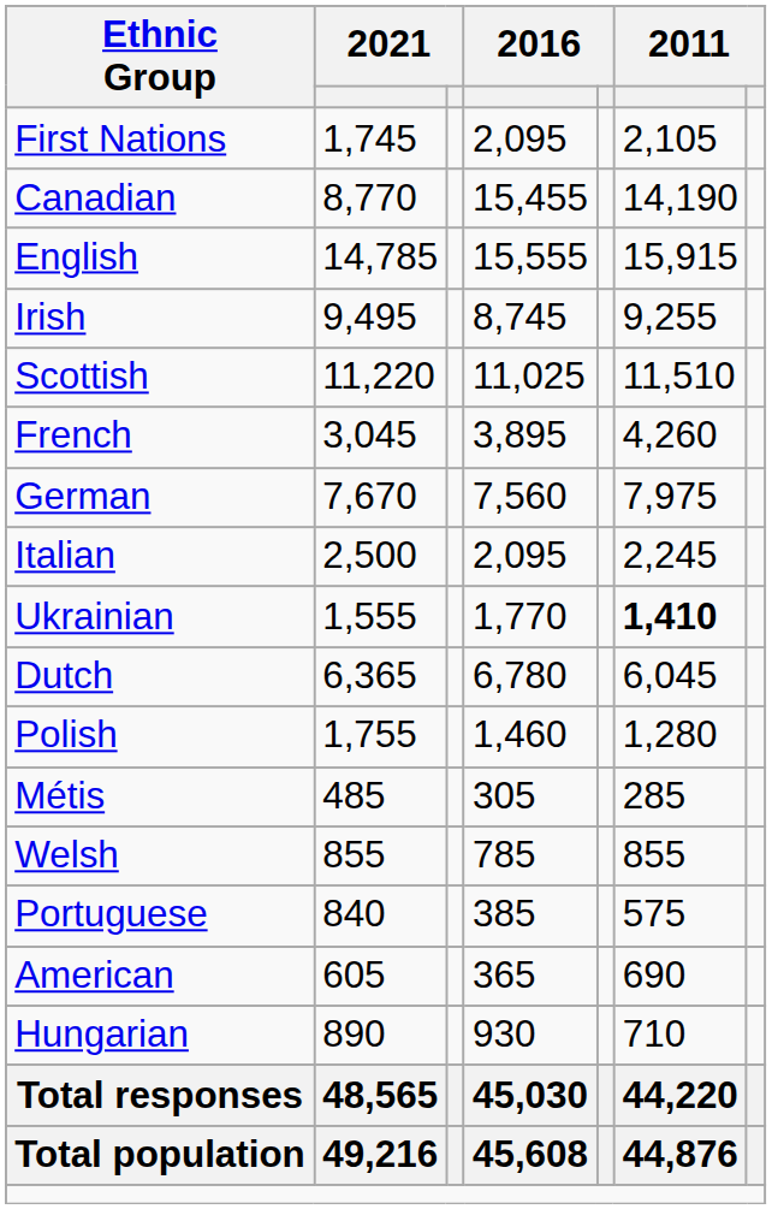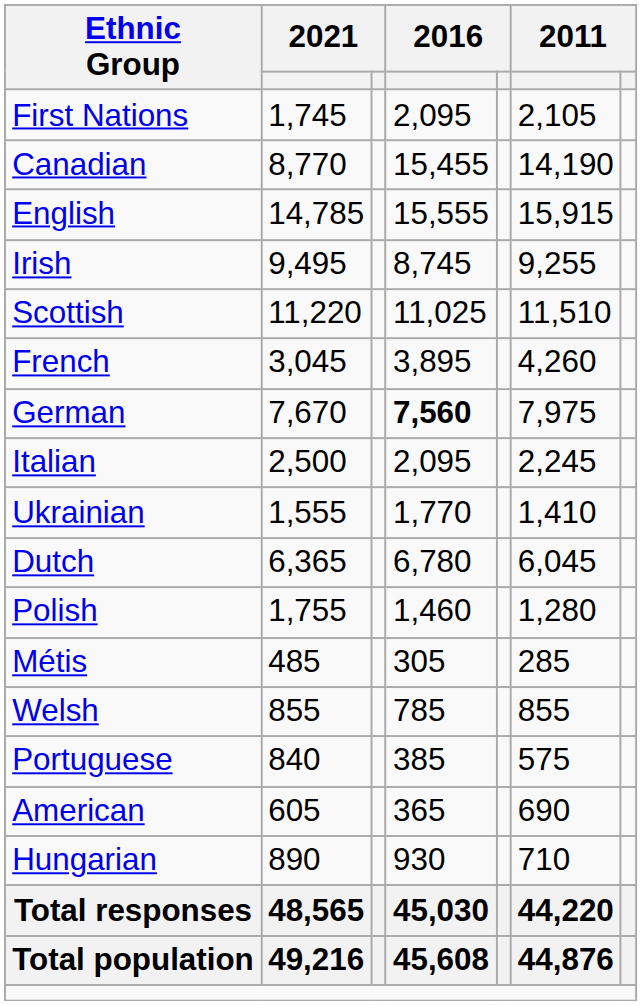German | column 4: normal -> bold
Ukrainian | column 6: bold -> normal
